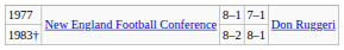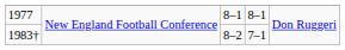1977 | column 4: 7–1 -> 8–1
1983† | column 4: 8–1 -> 7–1
